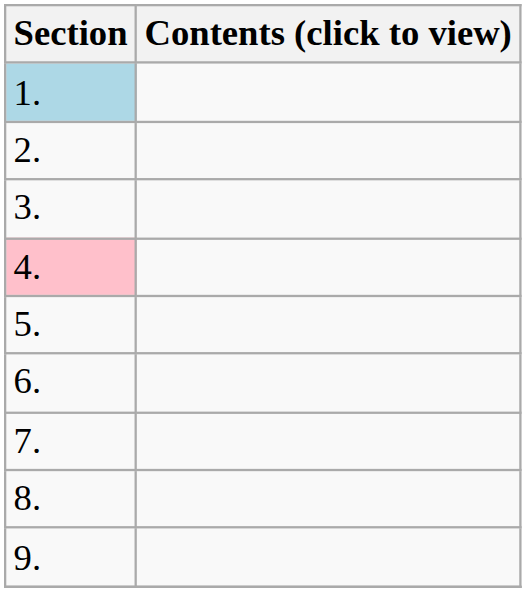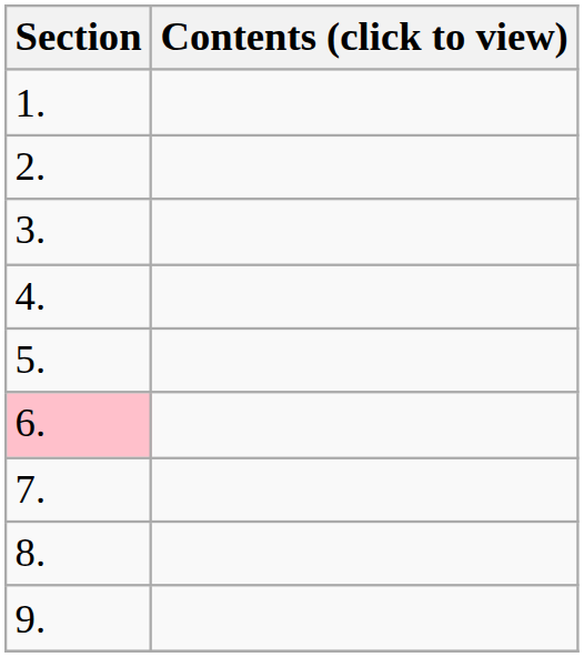1. | Section: lightblue background -> no background
4. | Section: pink background -> no background
6. | Section: no background -> pink background
